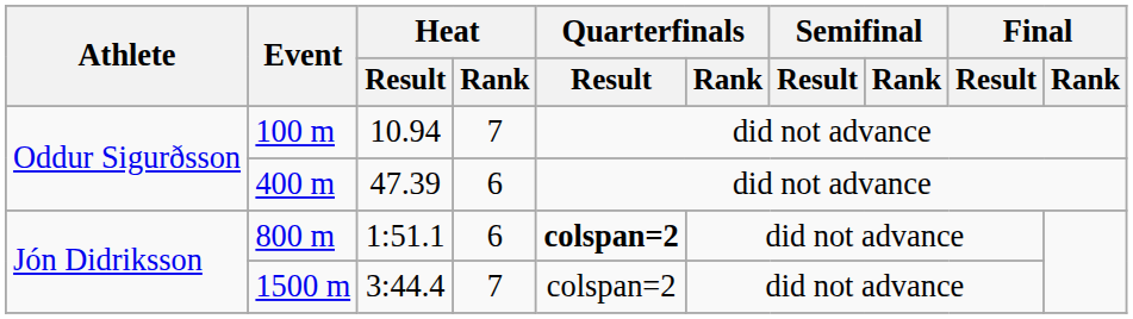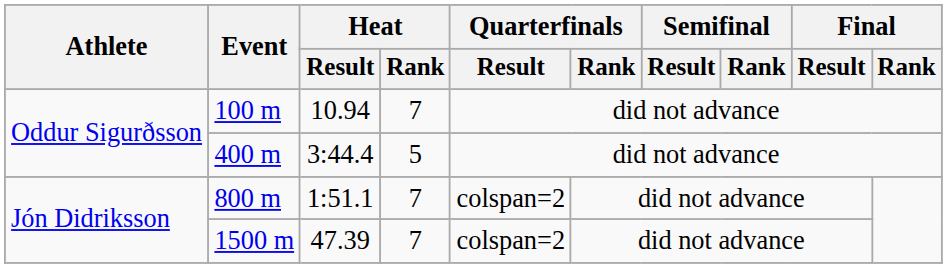400 m | Heat / Result: 47.39 -> 3:44.4
400 m | Heat / Rank: 6 -> 5
800 m | Heat / Rank: 6 -> 7
800 m | Quarterfinals / Result: bold -> normal
1500 m | Heat / Result: 3:44.4 -> 47.39
